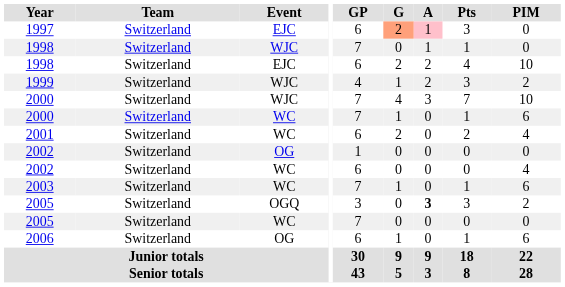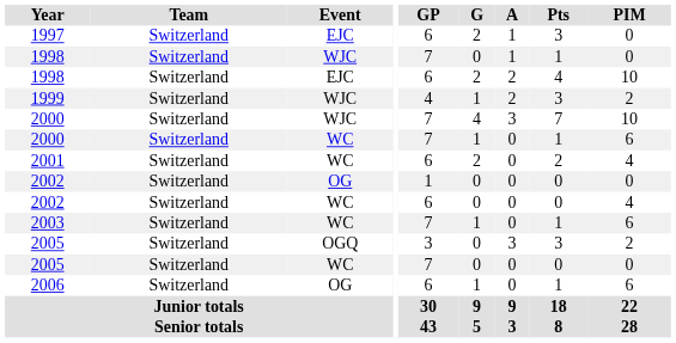1997 | G: lightsalmon background -> no background
1997 | A: pink background -> no background
2005 / OGQ | A: bold -> normal
